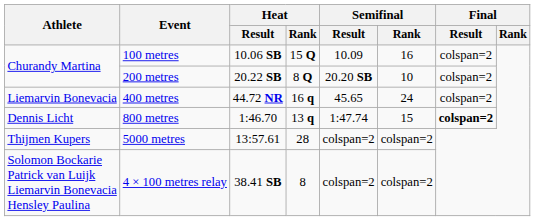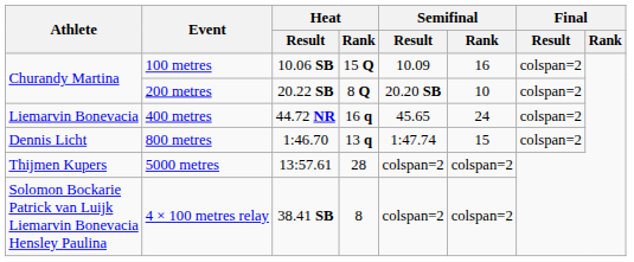800 metres | Final / Result: bold -> normal
